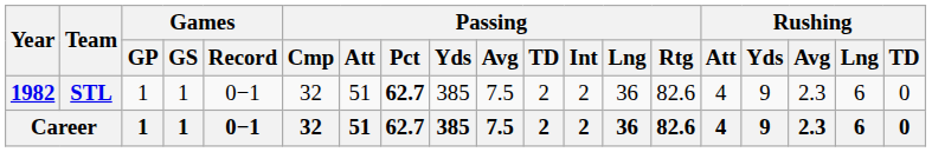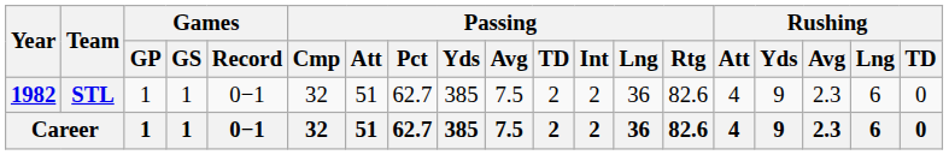STL | Passing / Pct: bold -> normal
